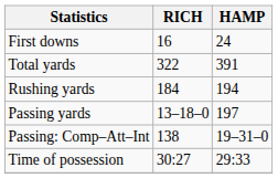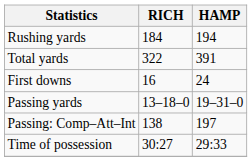rows swapped: First downs <-> Rushing yards
Passing yards | HAMP: 197 -> 19–31–0
Passing: Comp–Att–Int | HAMP: 19–31–0 -> 197
